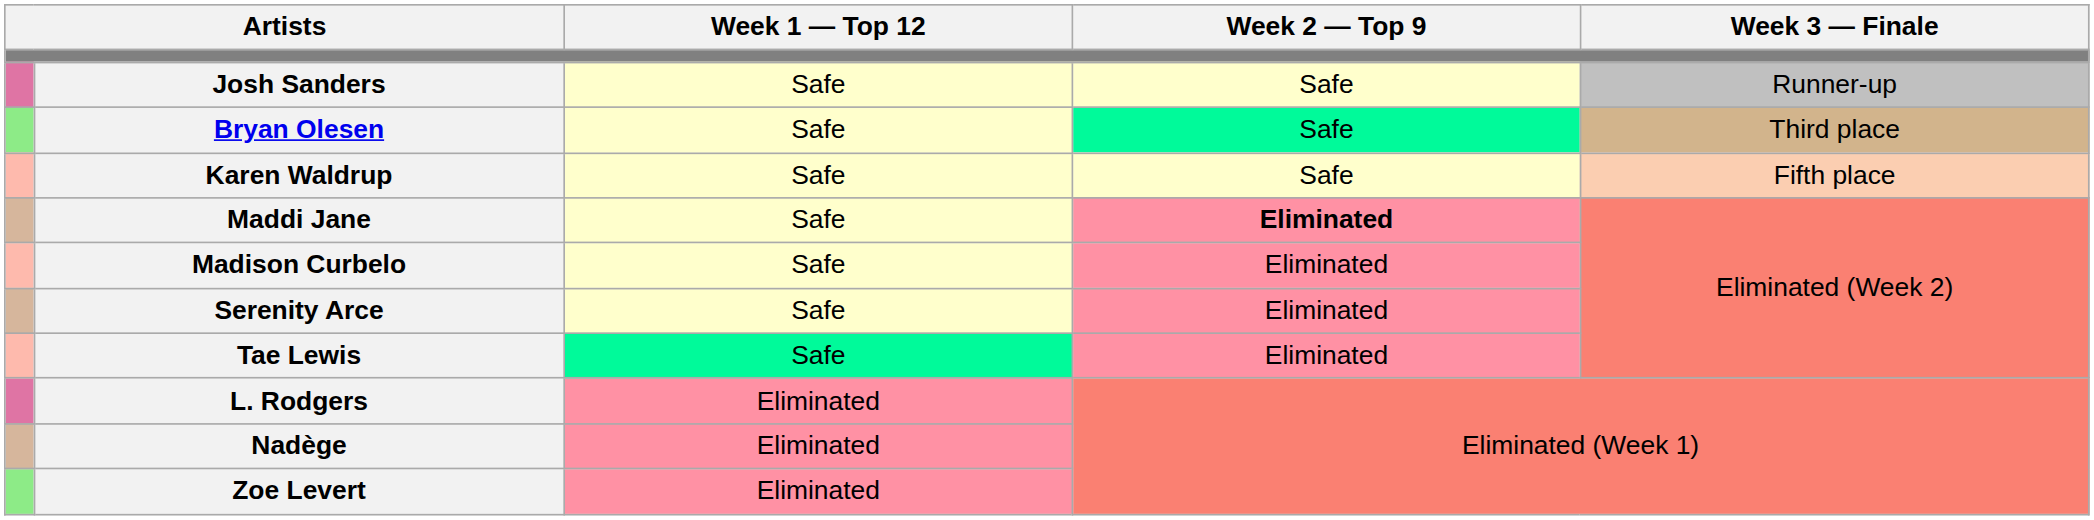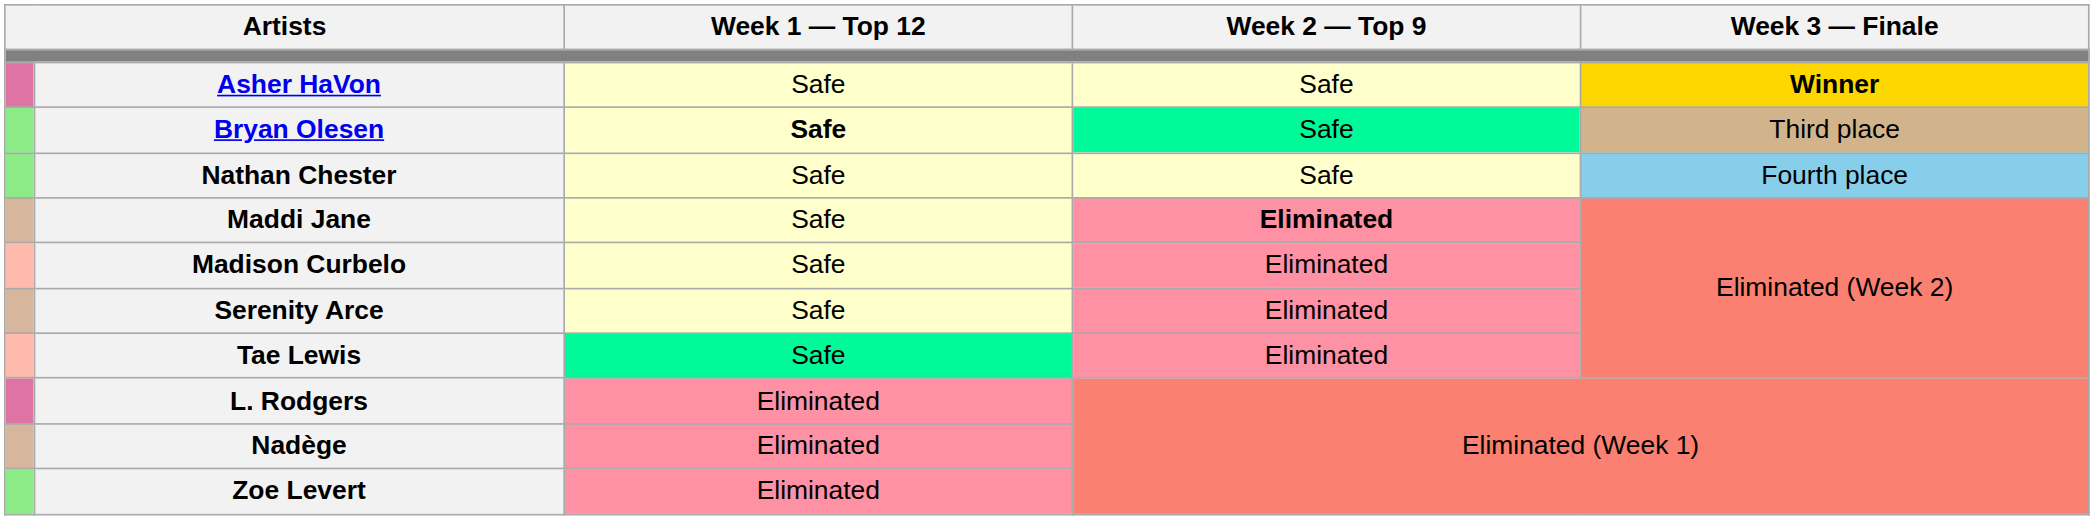+ row: Asher HaVon | Safe | Safe | Winner
- row: Josh Sanders | Safe | Safe | Runner-up
Bryan Olesen | Week 1 — Top 12: normal -> bold
+ row: Nathan Chester | Safe | Safe | Fourth place
- row: Karen Waldrup | Safe | Safe | Fifth place
